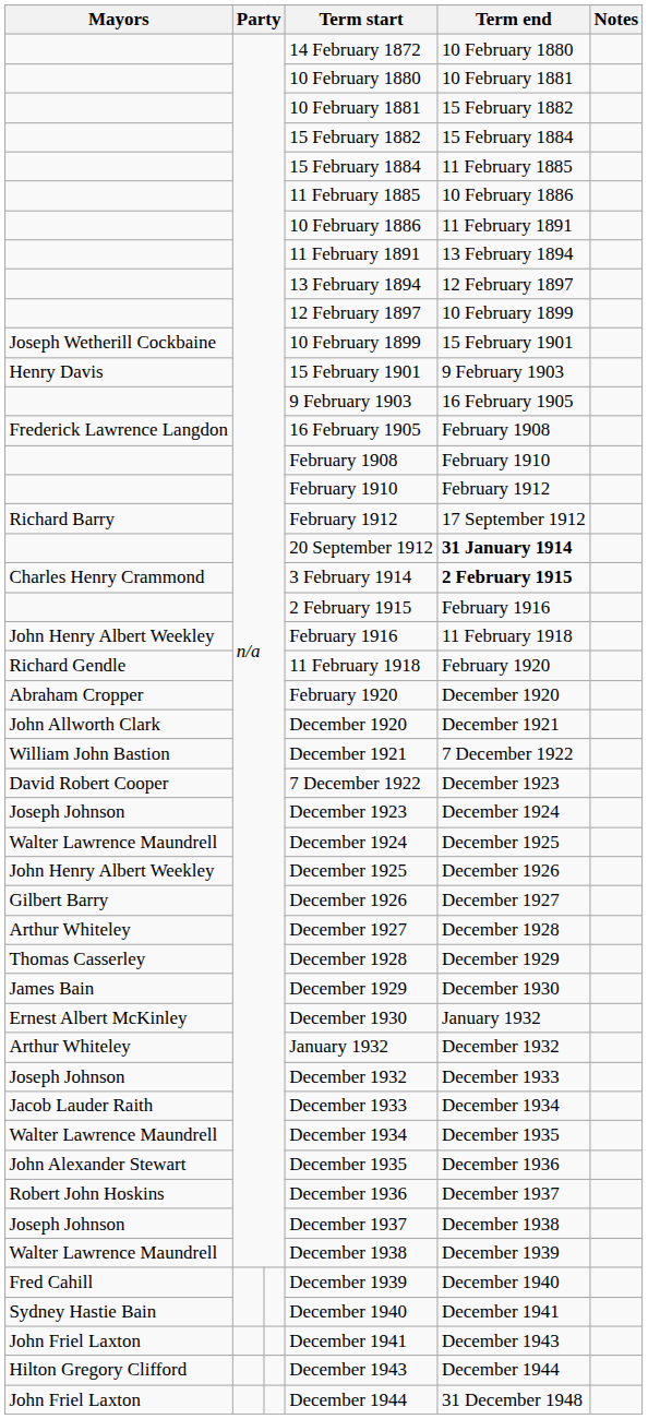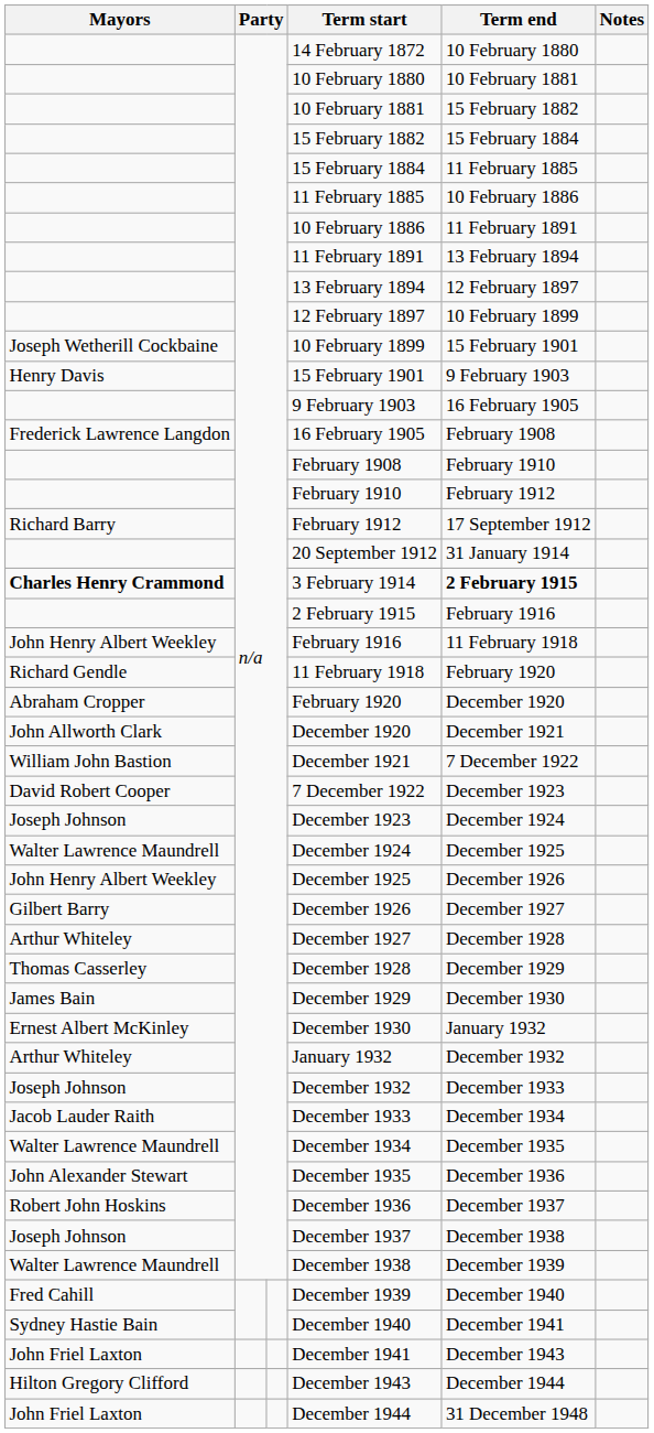20 September 1912 | Term end: bold -> normal
3 February 1914 | Mayors: normal -> bold
